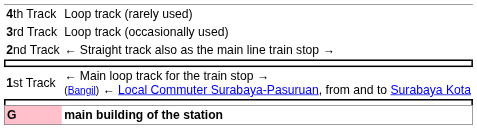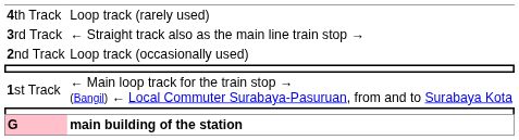row 2 | column 2: Loop track (occasionally used) -> ← Straight track also as the main line train stop →
row 3 | column 2: ← Straight track also as the main line train stop → -> Loop track (occasionally used)
